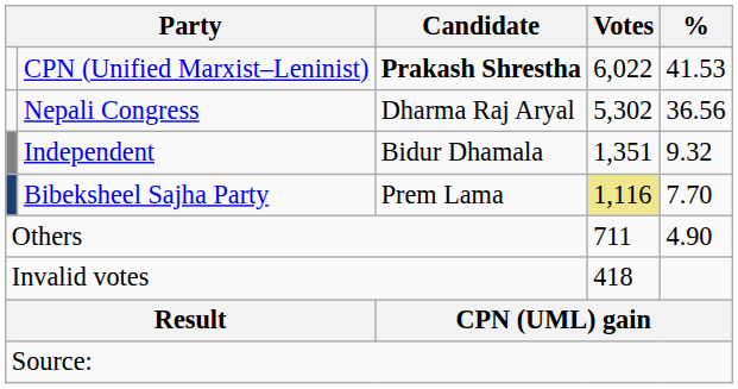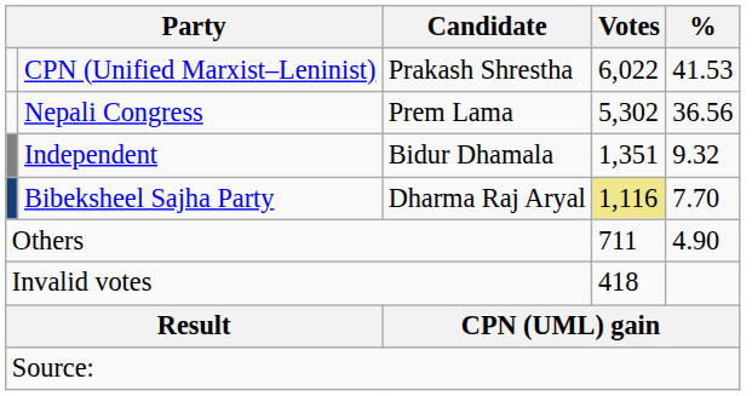CPN (Unified Marxist–Leninist) | Candidate: bold -> normal
Nepali Congress | Candidate: Dharma Raj Aryal -> Prem Lama
Bibeksheel Sajha Party | Candidate: Prem Lama -> Dharma Raj Aryal
